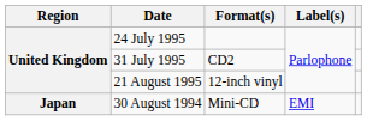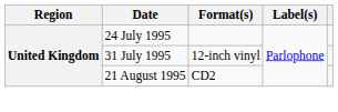31 July 1995 | Format(s): CD2 -> 12-inch vinyl
21 August 1995 | Format(s): 12-inch vinyl -> CD2
- row: Japan | 30 August 1994 | Mini-CD | EMI
